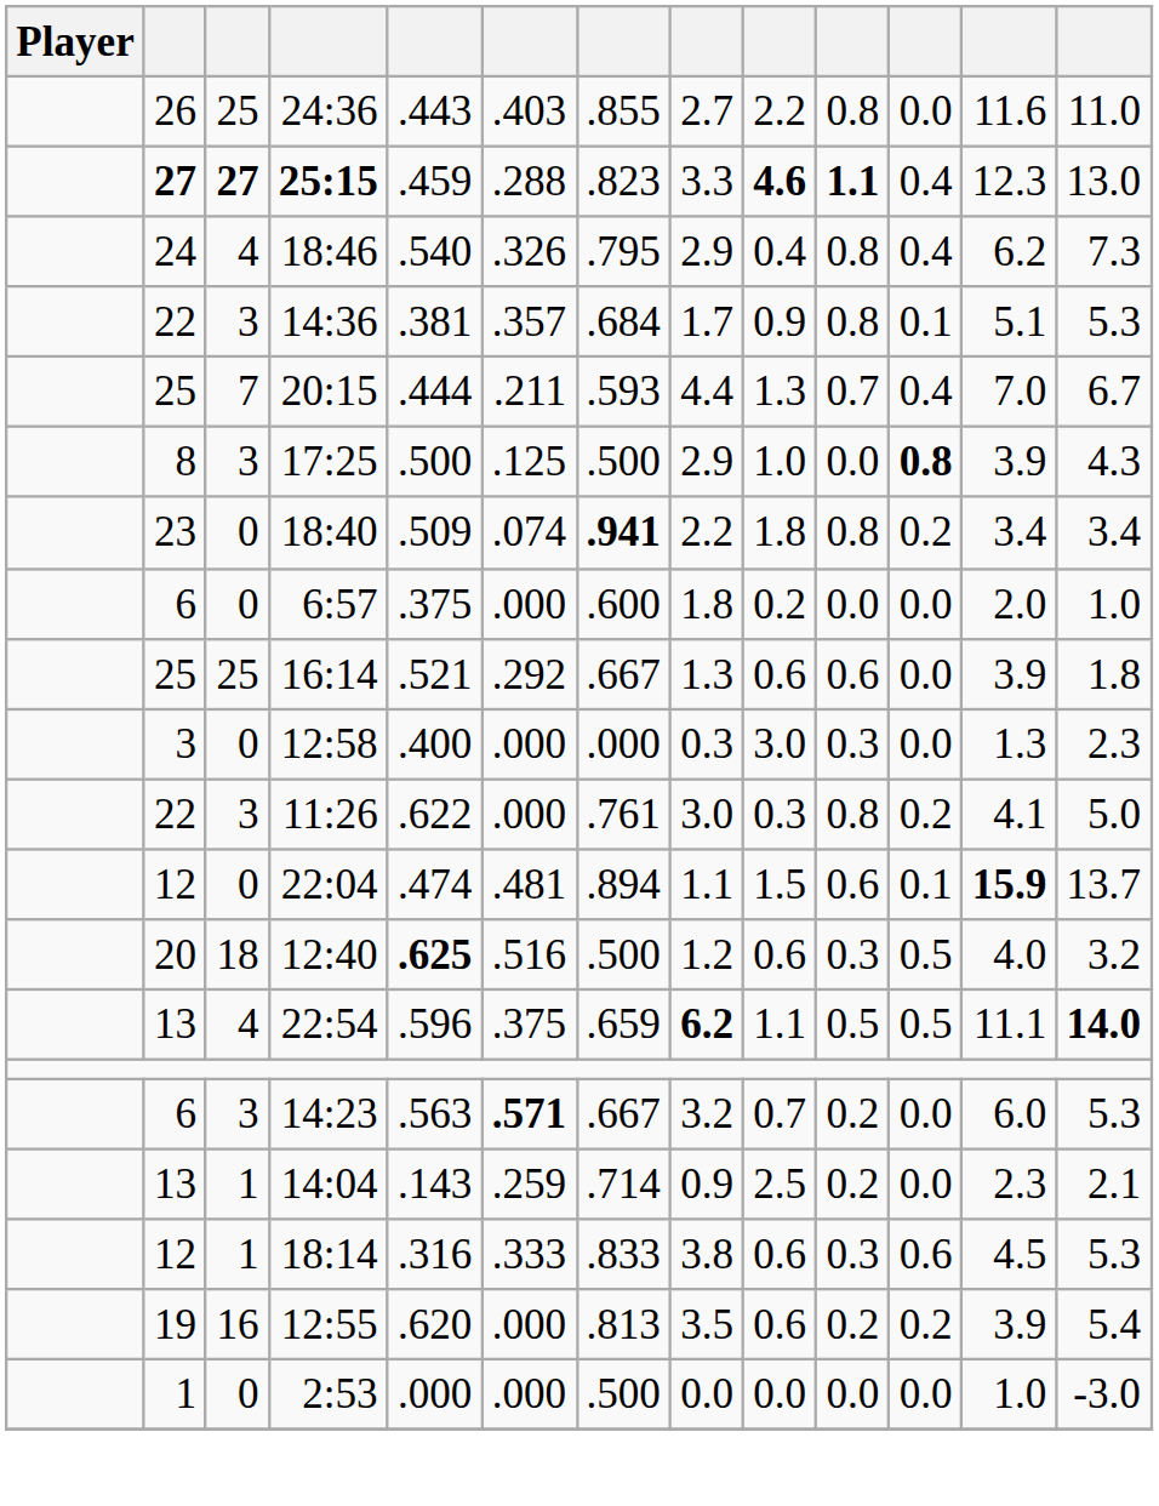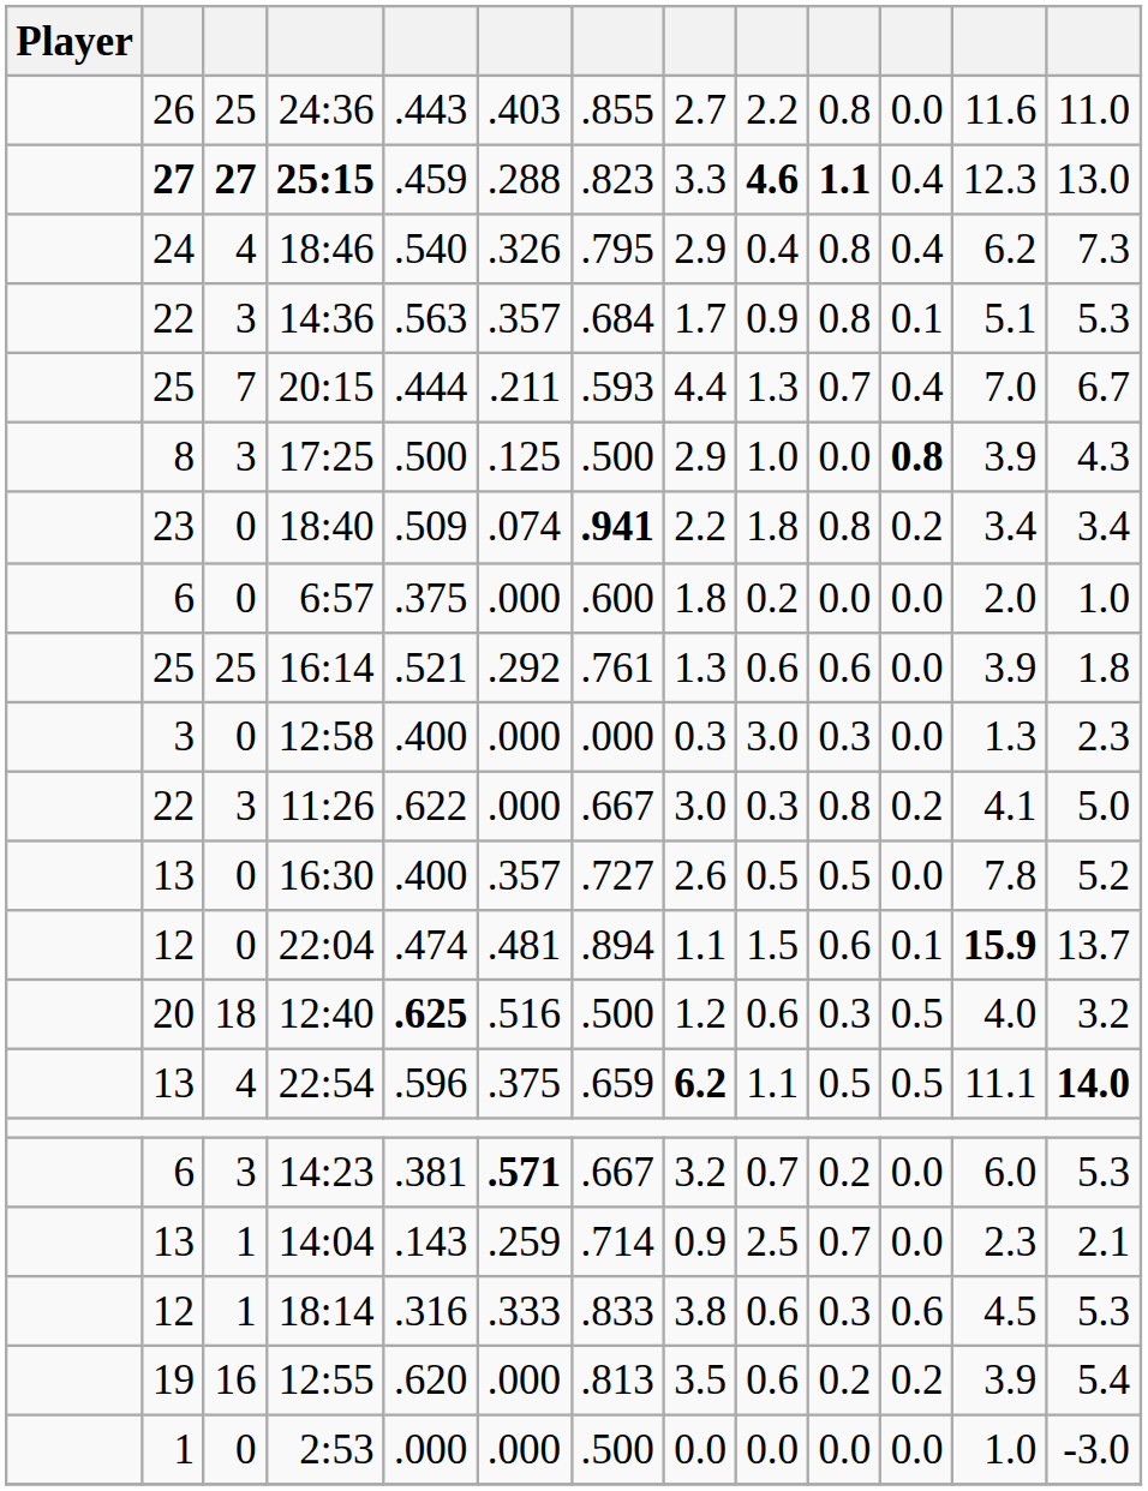14:36 | column 5: .381 -> .563
16:14 | column 7: .667 -> .761
11:26 | column 7: .761 -> .667
+ row: 13 | 0 | 16:30 | .400 | .357 | .727 | 2.6 | 0.5 | 0.5 | 0.0 | 7.8 | 5.2
14:23 | column 5: .563 -> .381
14:04 | column 10: 0.2 -> 0.7
